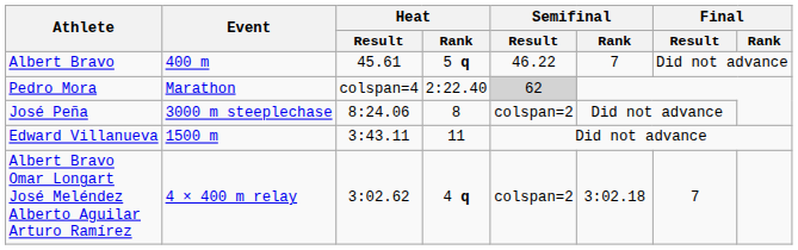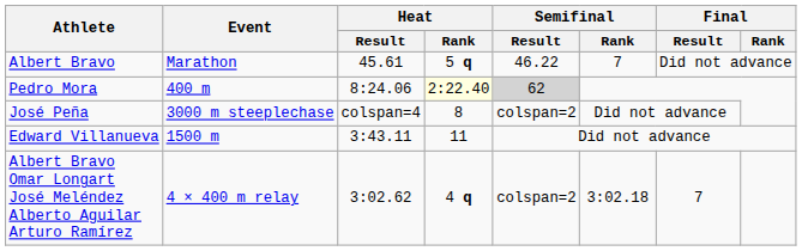Albert Bravo | Event: 400 m -> Marathon
Pedro Mora | Event: Marathon -> 400 m
Pedro Mora | Heat / Result: colspan=4 -> 8:24.06
Pedro Mora | Heat / Rank: no background -> lightyellow background
José Peña | Heat / Result: 8:24.06 -> colspan=4
